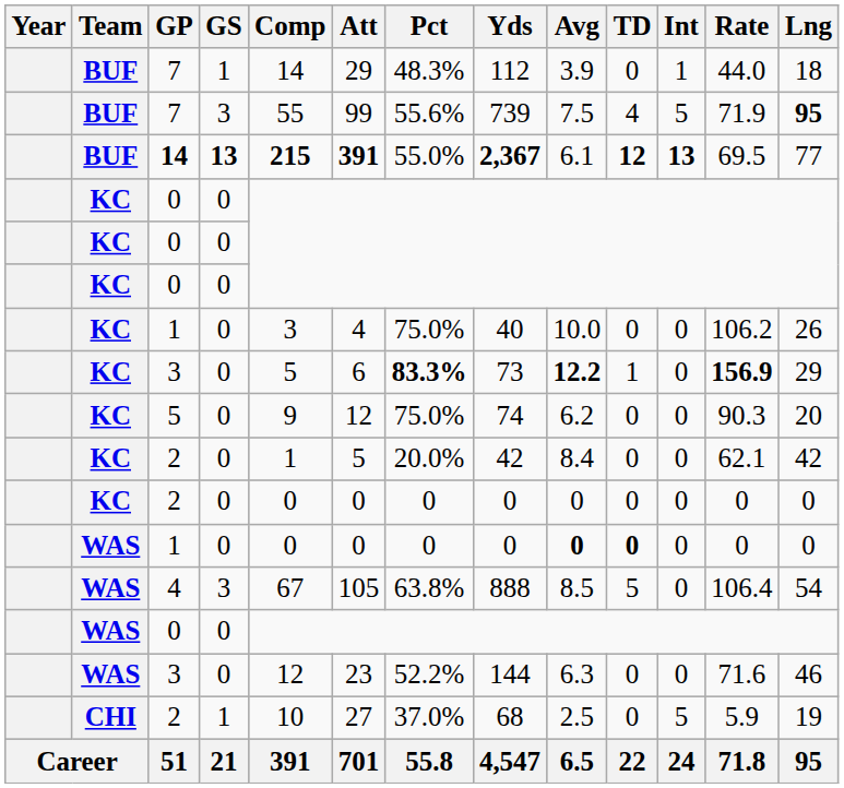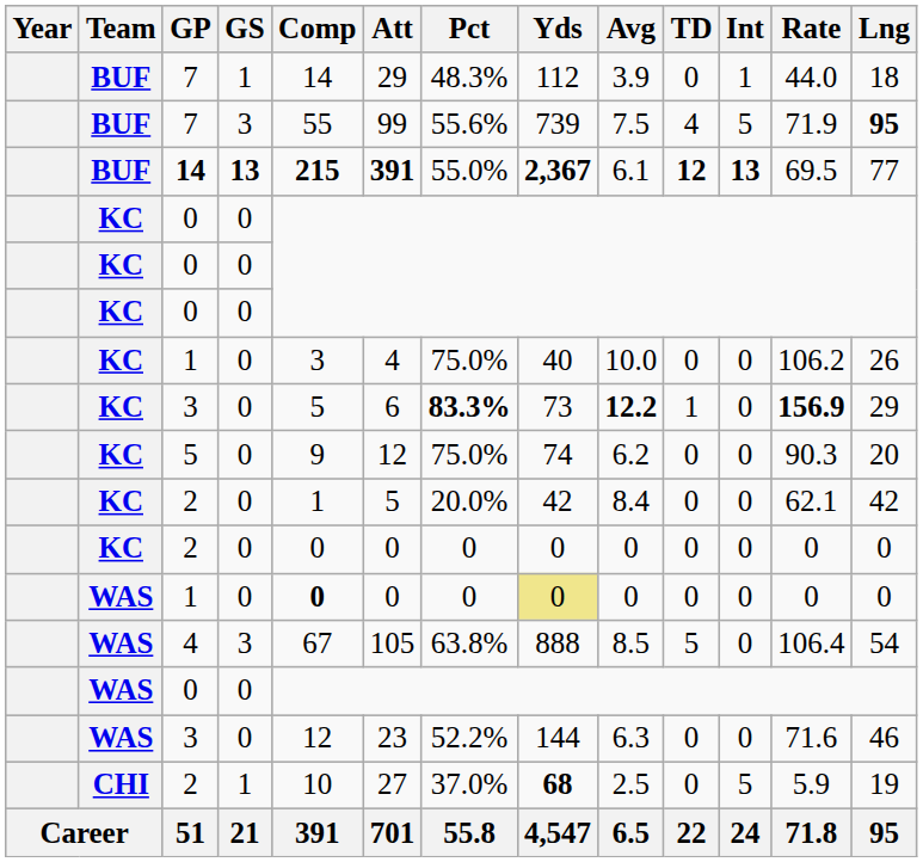WAS / 1 | Comp: normal -> bold
WAS / 1 | Yds: no background -> khaki background
WAS / 1 | Avg: bold -> normal
WAS / 1 | TD: bold -> normal
CHI / 2 | Yds: normal -> bold
